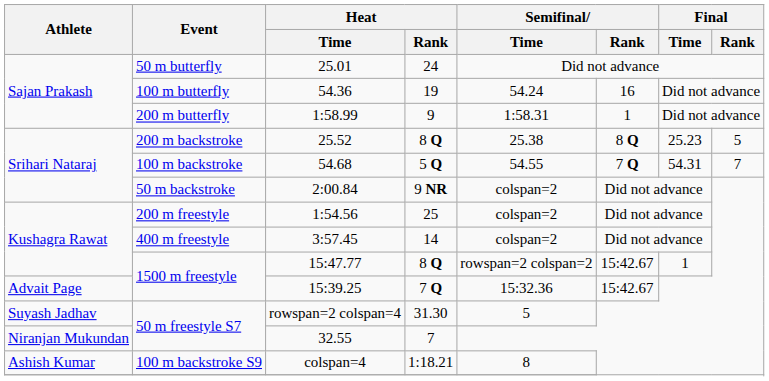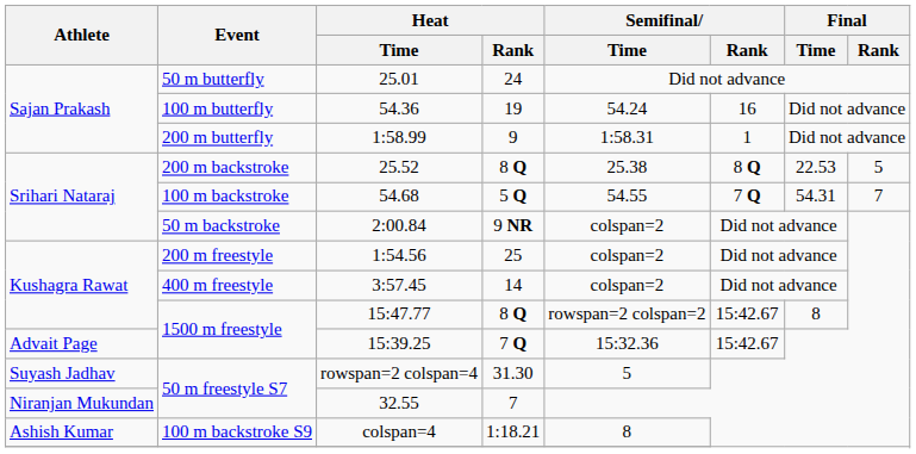25.52 | Final / Time: 25.23 -> 22.53
15:47.77 | Final / Time: 1 -> 8
